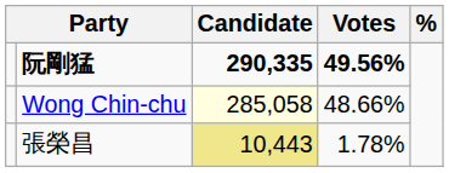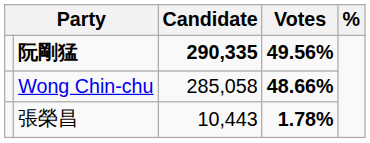Wong Chin-chu | Candidate: lightyellow background -> no background
Wong Chin-chu | Votes: normal -> bold
張榮昌 | Candidate: khaki background -> no background
張榮昌 | Votes: normal -> bold
